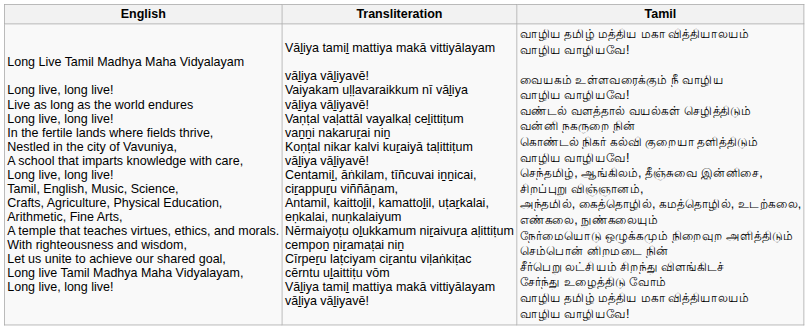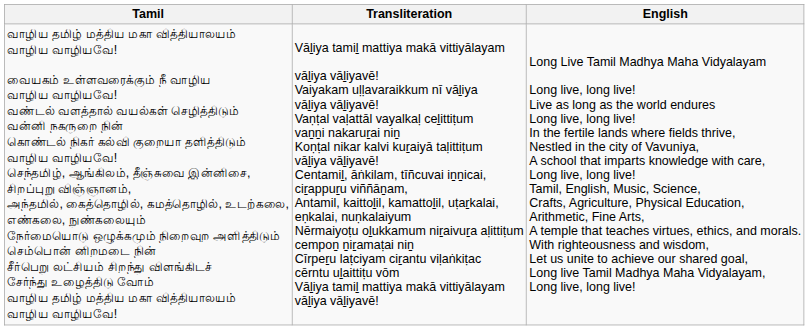columns swapped: Tamil <-> English
